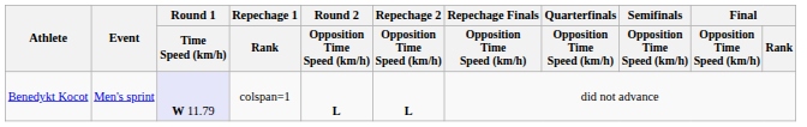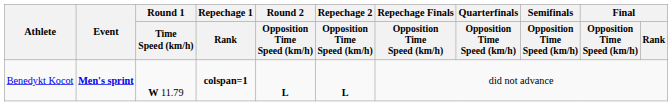Benedykt Kocot | Event: normal -> bold
Benedykt Kocot | Round 1 / Time Speed (km/h): lavender background -> no background
Benedykt Kocot | Repechage 1 / Rank: normal -> bold
